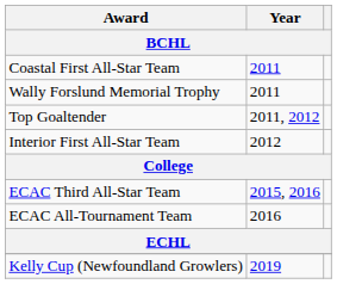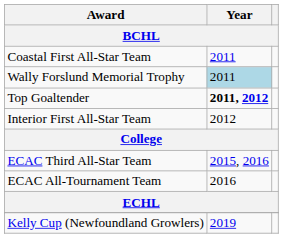Wally Forslund Memorial Trophy | Year: no background -> lightblue background
Top Goaltender | Year: normal -> bold
